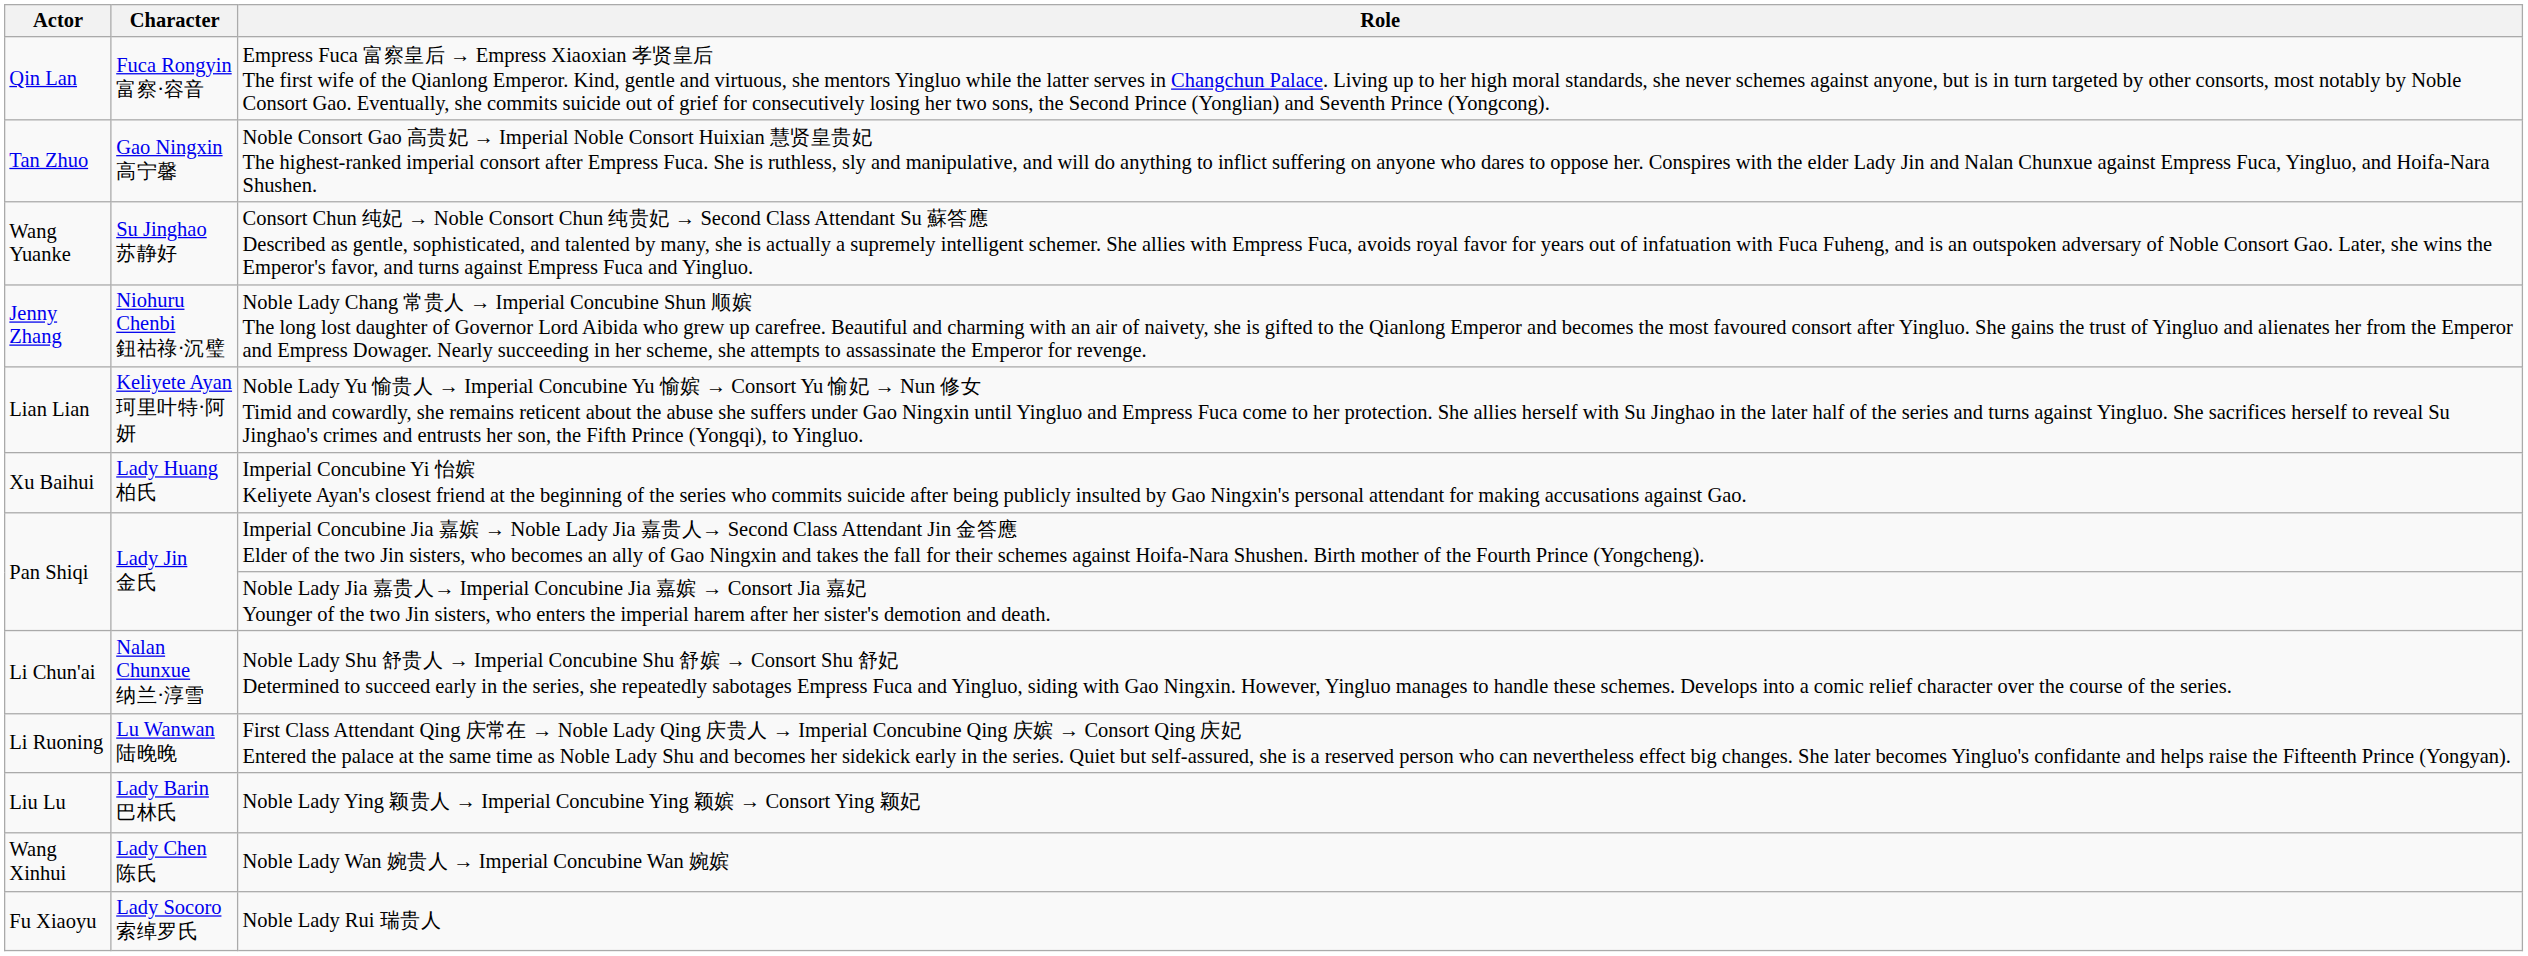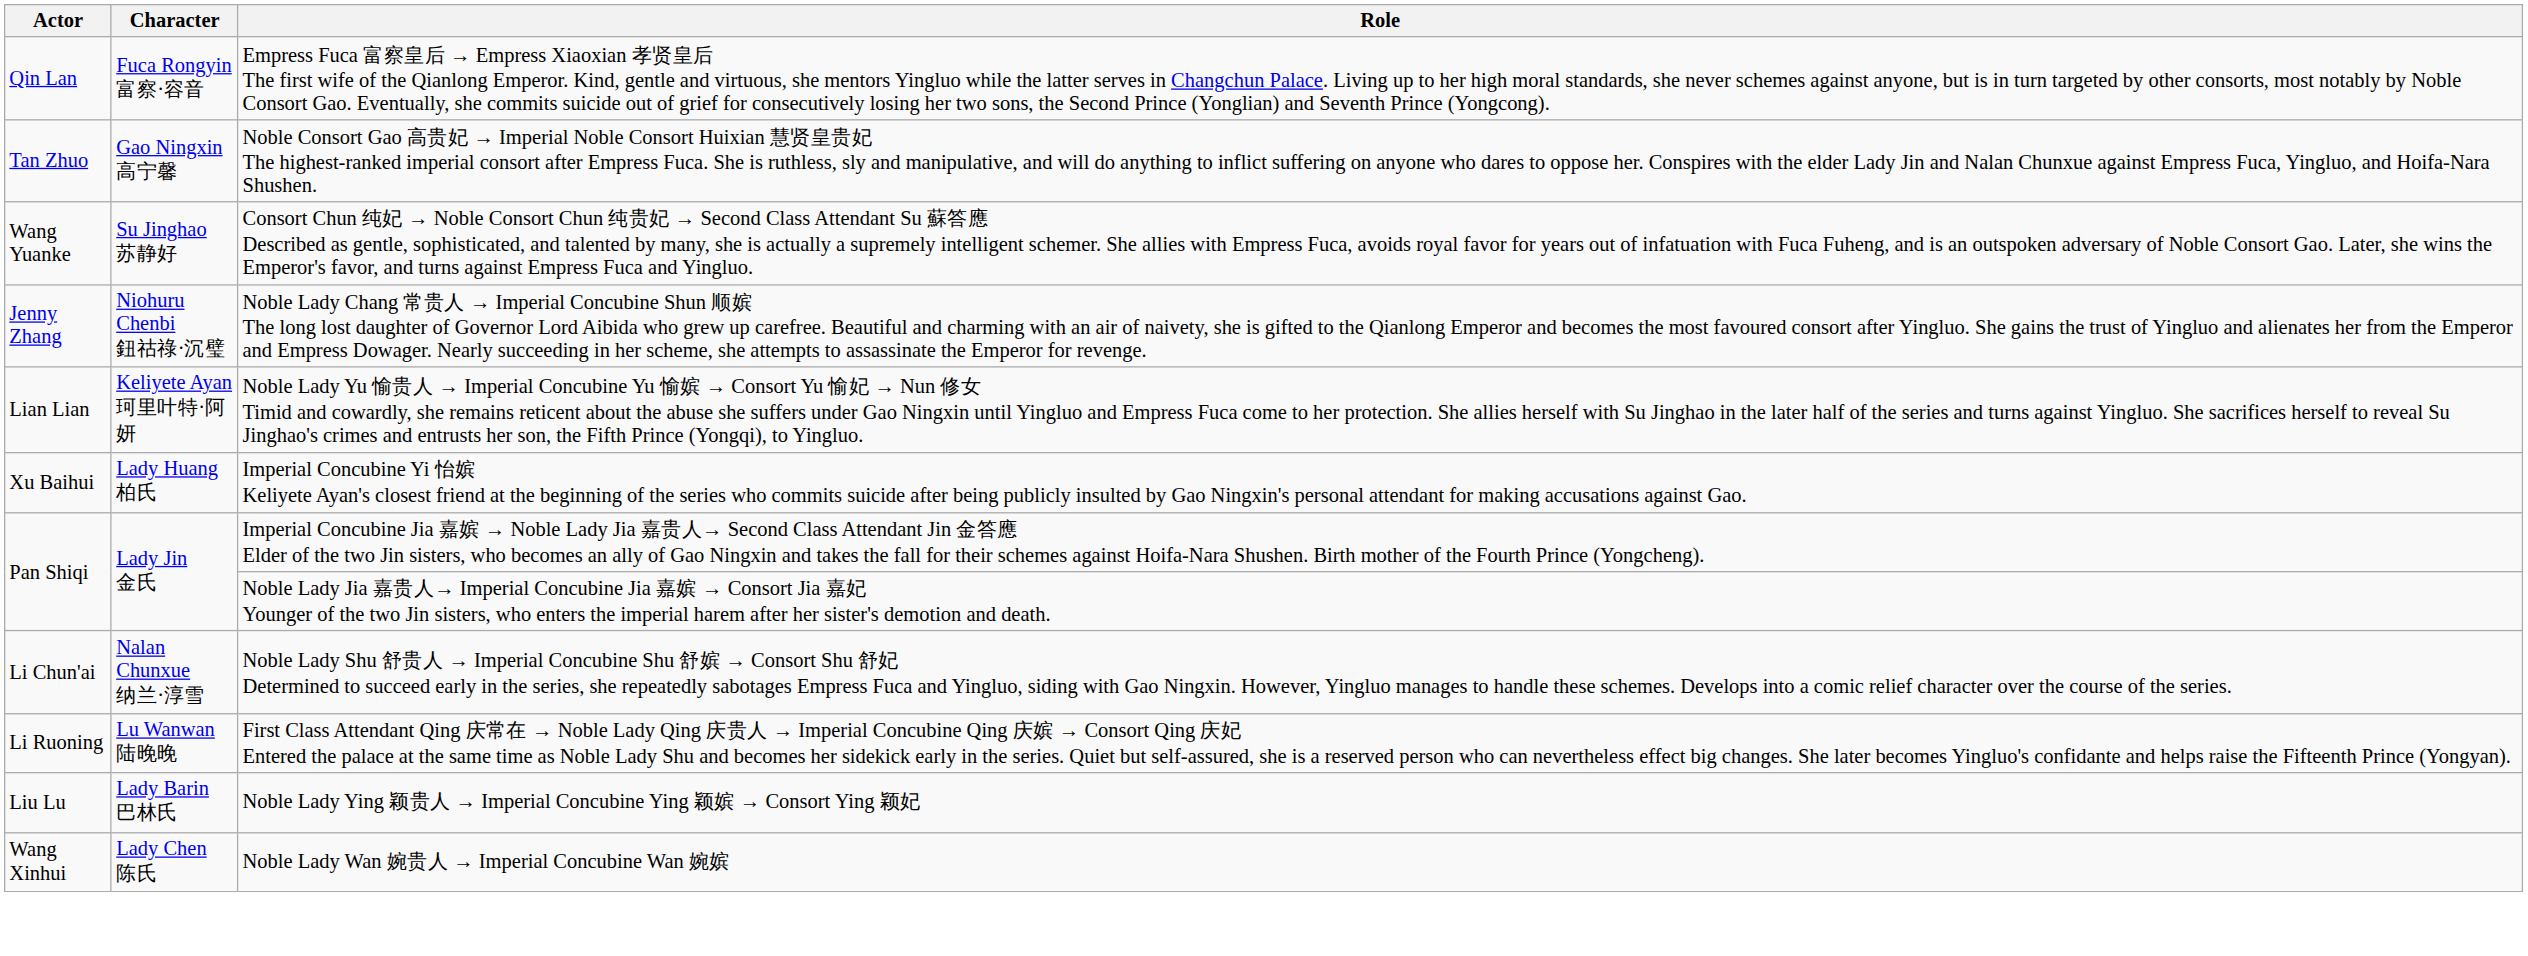- row: Fu Xiaoyu | Lady Socoro 索绰罗氏 | Noble Lady Rui 瑞贵人
